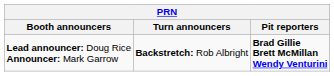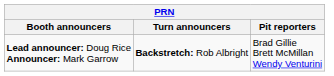Lead announcer: Doug Rice Announcer: Mark Garrow | Pit reporters: bold -> normal
